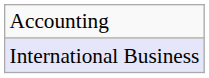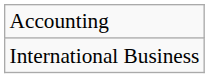row 2 | column 1: lavender background -> no background
